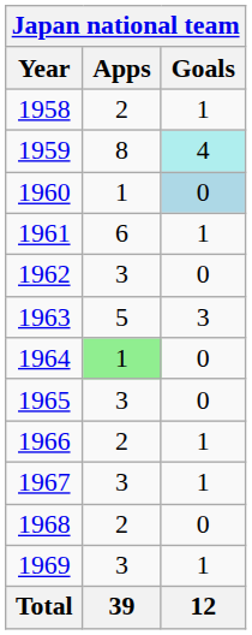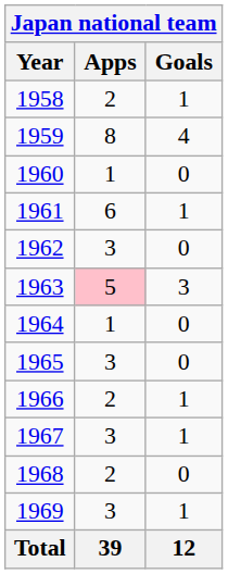1959 | Goals: paleturquoise background -> no background
1960 | Goals: lightblue background -> no background
1963 | Apps: no background -> pink background
1964 | Apps: lightgreen background -> no background
